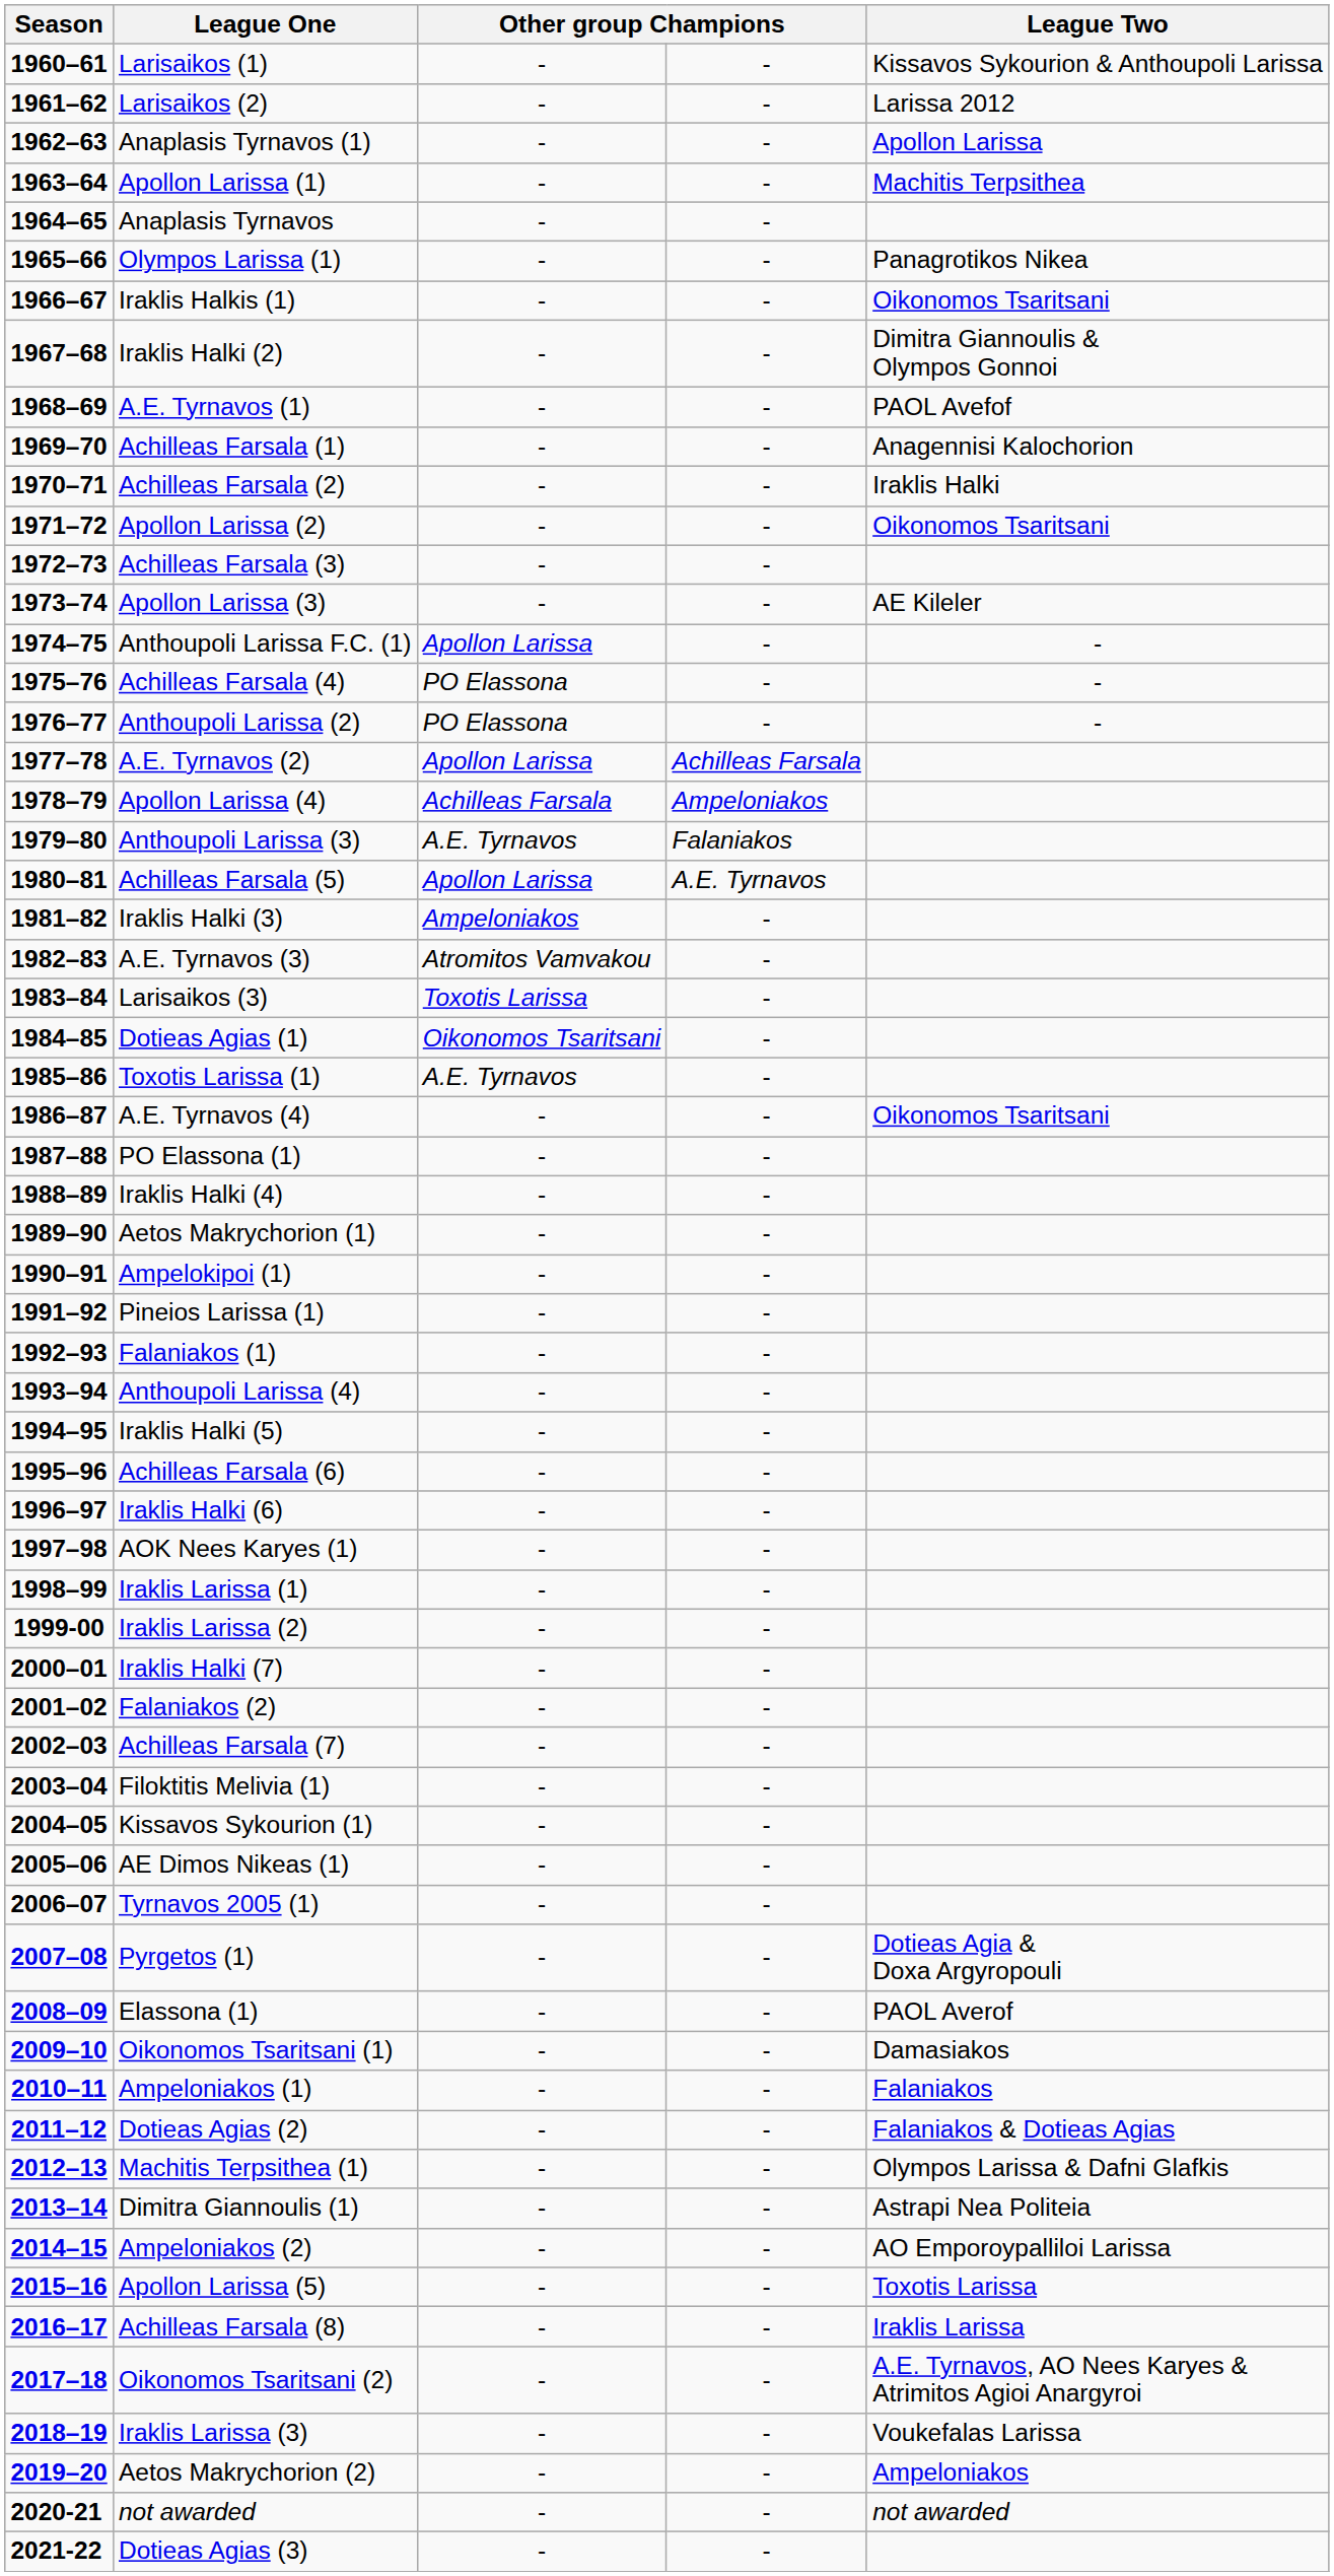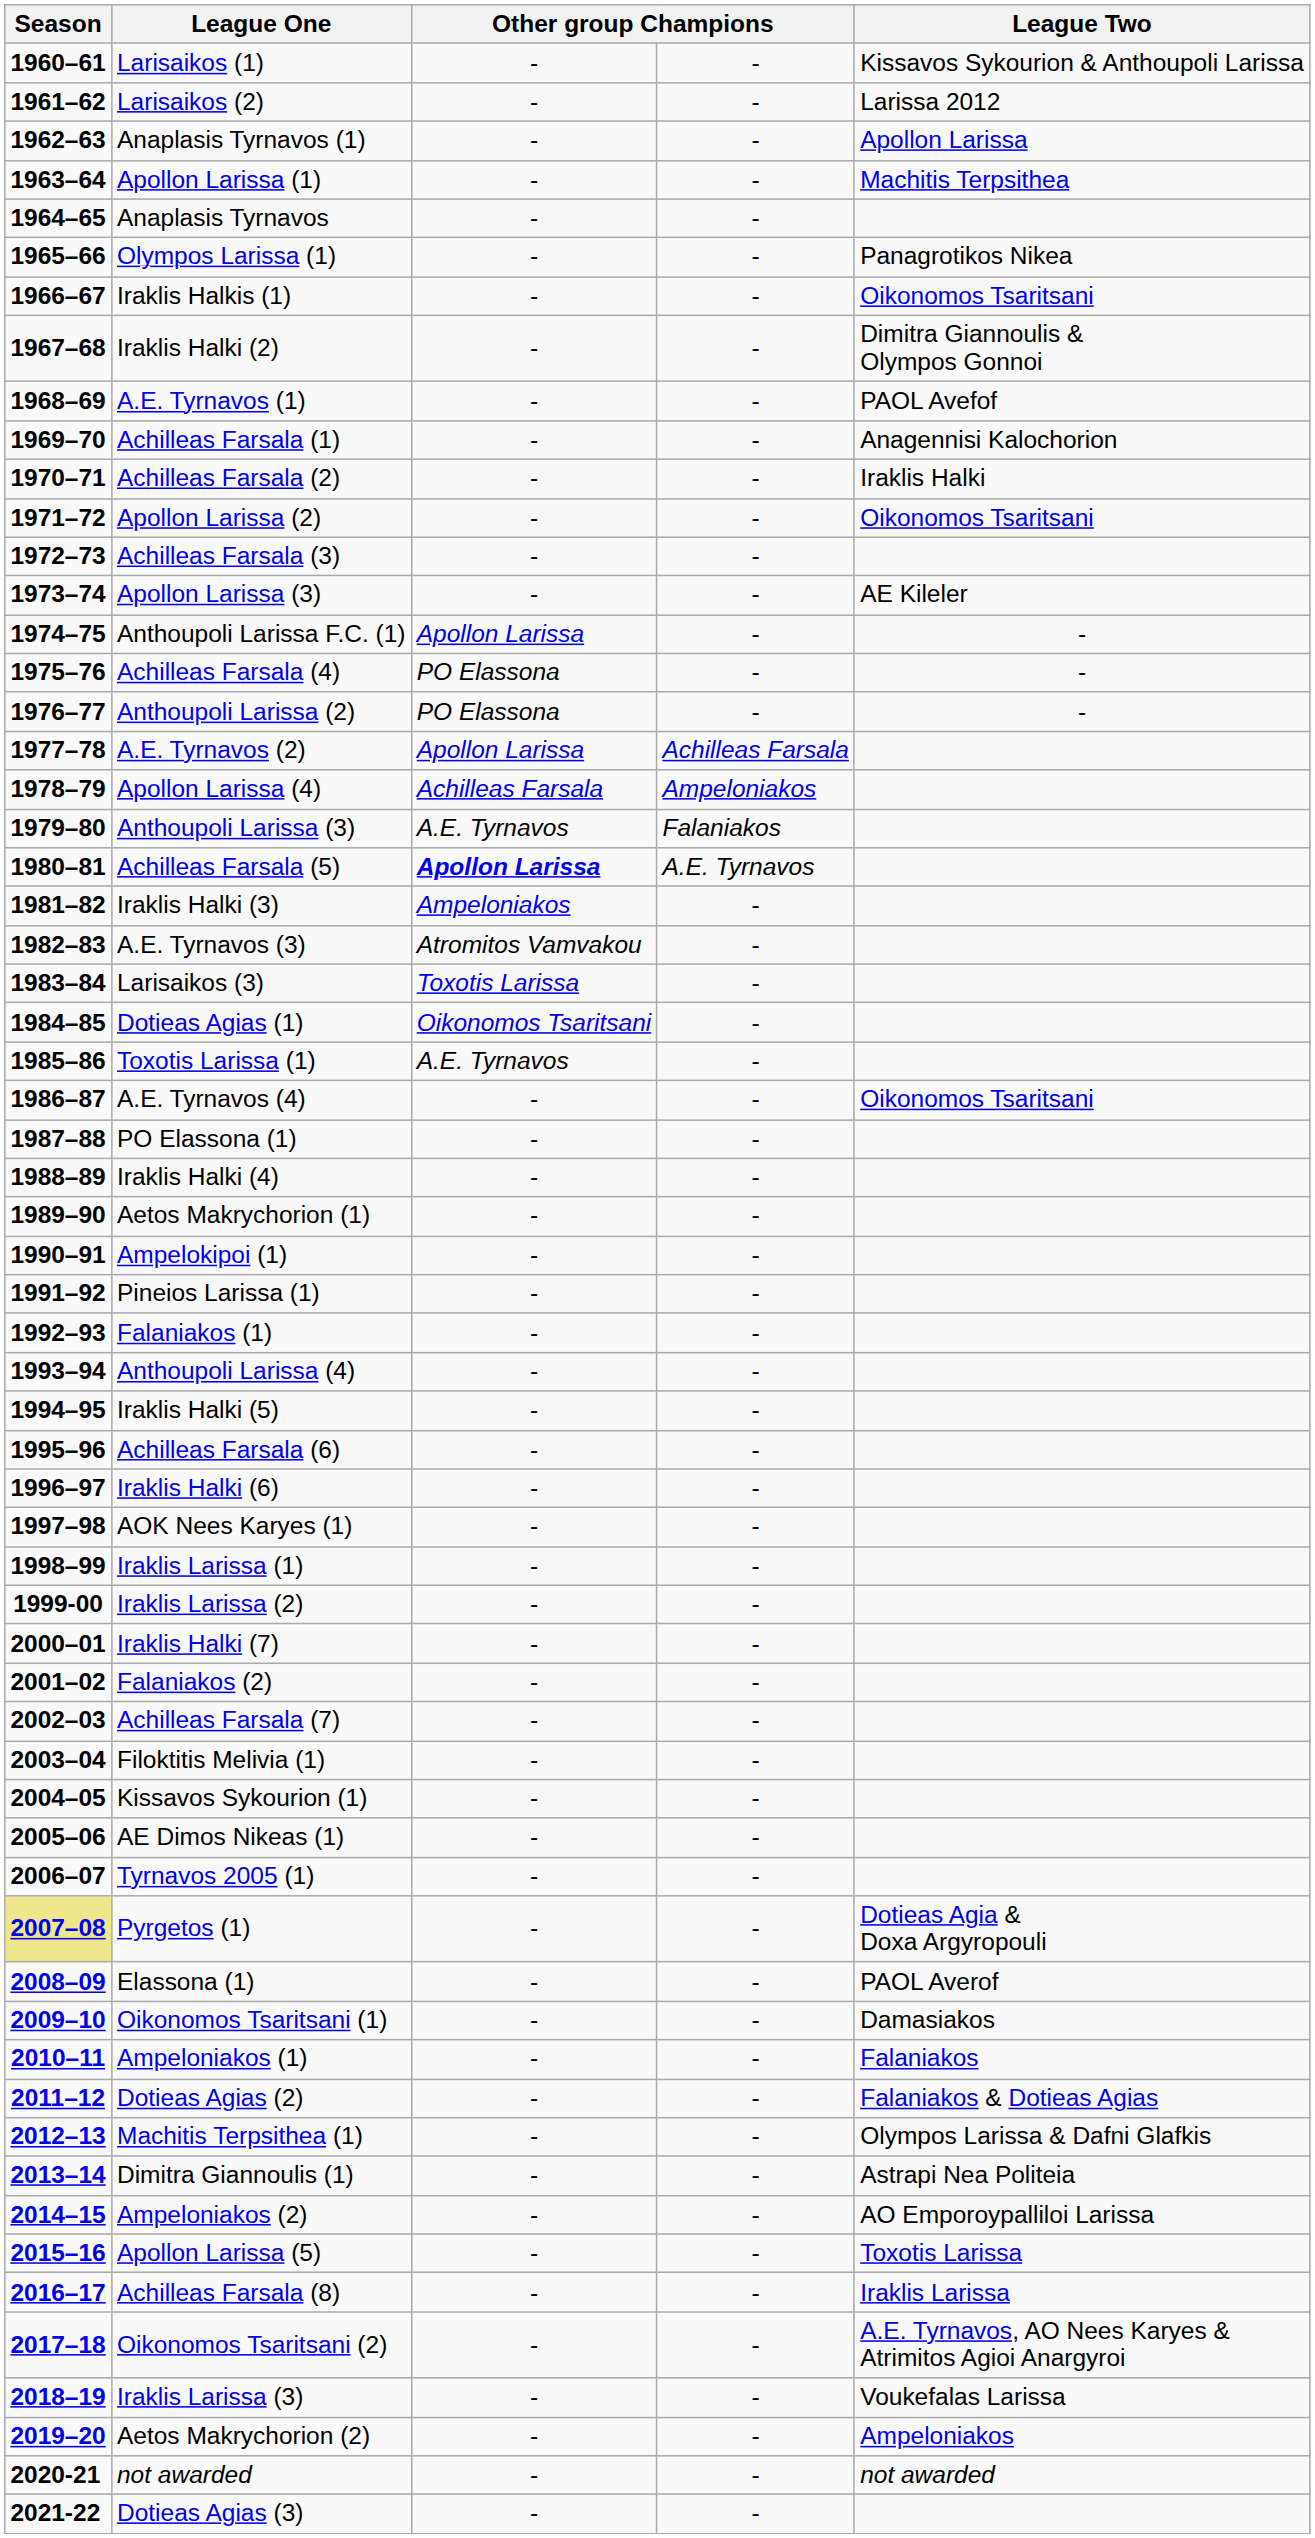Achilleas Farsala (5) | column 3: normal -> bold
Pyrgetos (1) | Season: no background -> khaki background
